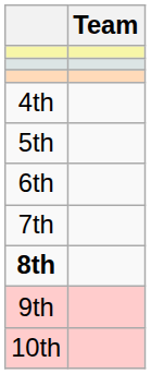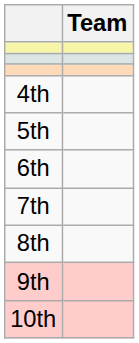row 9 | column 1: bold -> normal
